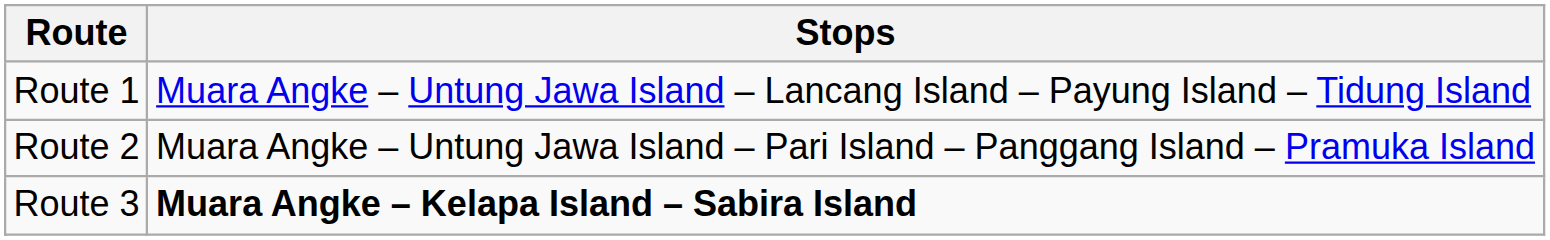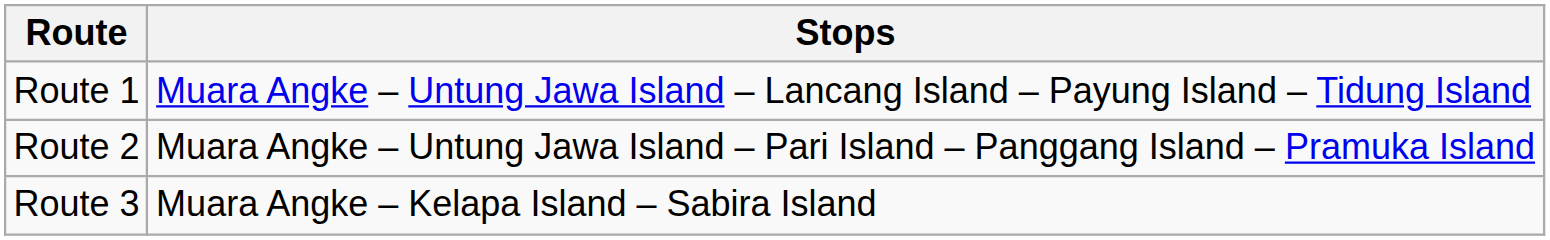Route 3 | Stops: bold -> normal
